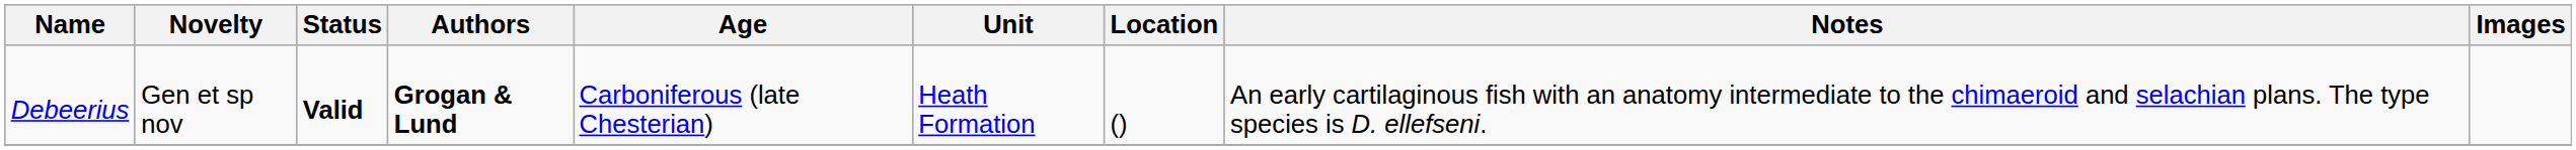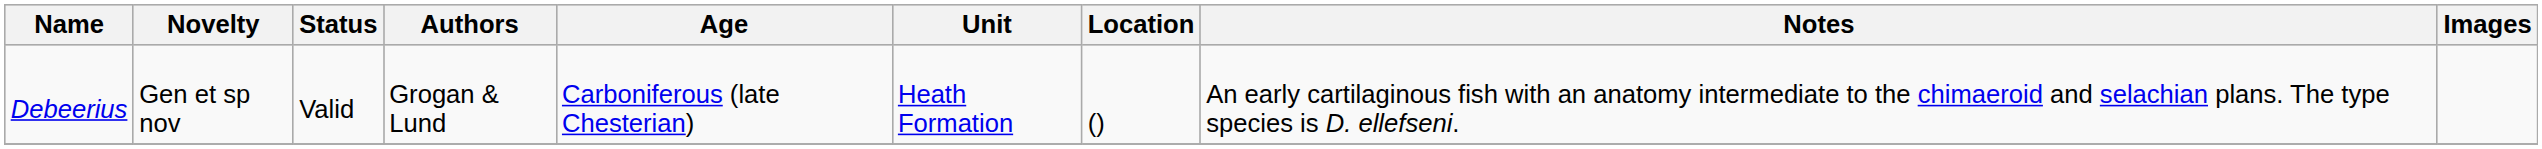Debeerius | Status: bold -> normal
Debeerius | Authors: bold -> normal
